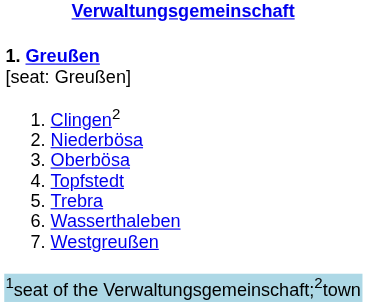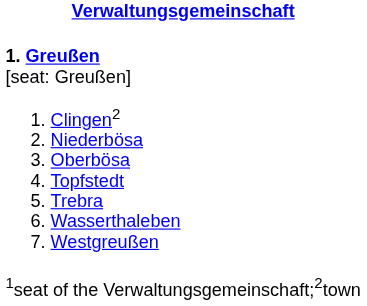row 3 | column 1: lightblue background -> no background
